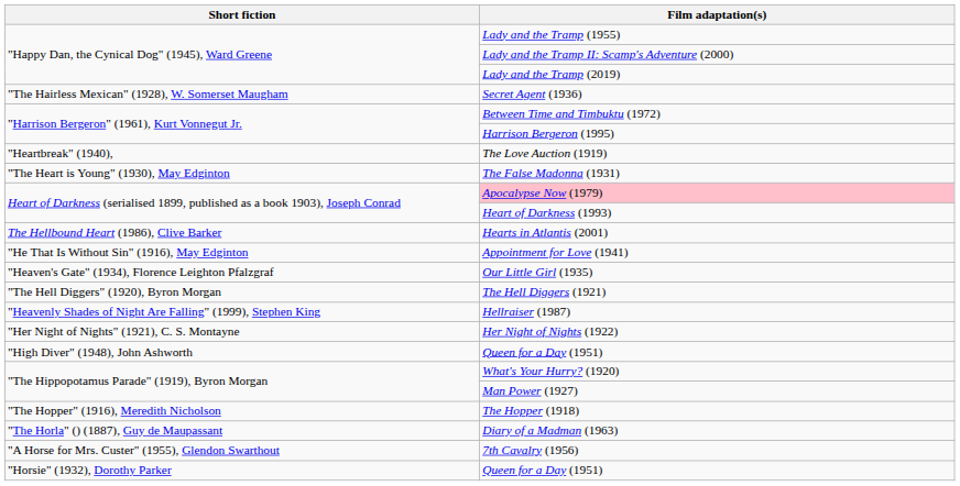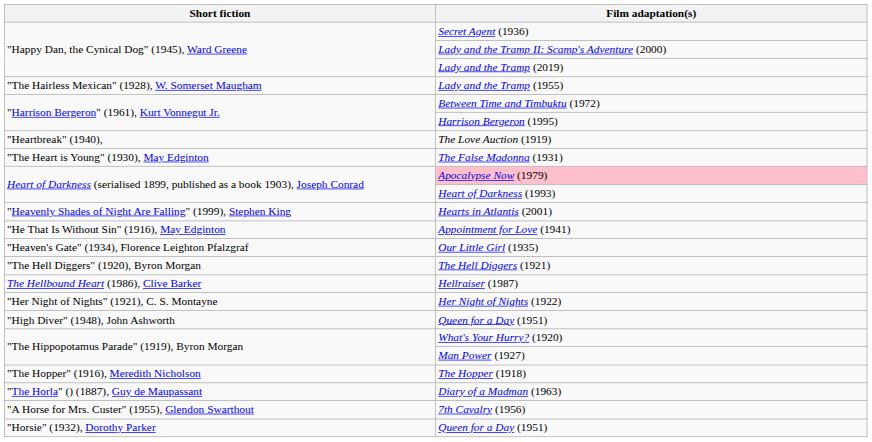row 2 | Film adaptation(s): Lady and the Tramp (1955) -> Secret Agent (1936)
row 5 | Film adaptation(s): Secret Agent (1936) -> Lady and the Tramp (1955)
row 12 | Short fiction: The Hellbound Heart (1986), Clive Barker -> "Heavenly Shades of Night Are Falling" (1999), Stephen King
row 16 | Short fiction: "Heavenly Shades of Night Are Falling" (1999), Stephen King -> The Hellbound Heart (1986), Clive Barker
